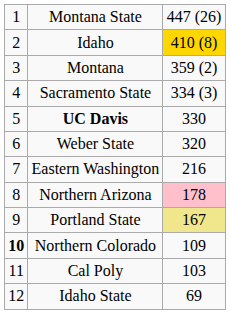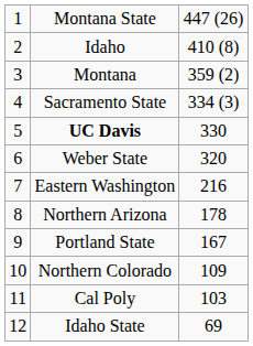Idaho | column 3: gold background -> no background
Northern Arizona | column 3: pink background -> no background
Portland State | column 3: khaki background -> no background
Northern Colorado | column 1: bold -> normal
